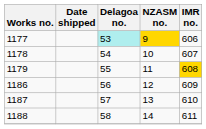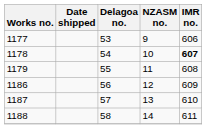1177 | Delagoa no.: paleturquoise background -> no background
1177 | NZASM no.: gold background -> no background
1178 | IMR no.: normal -> bold
1179 | IMR no.: gold background -> no background
